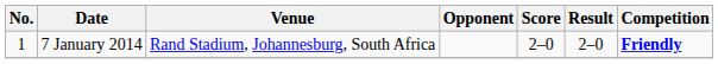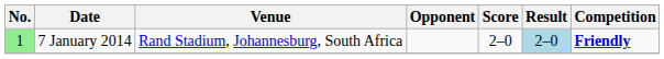7 January 2014 | No.: no background -> lightgreen background
7 January 2014 | Result: no background -> lightblue background
